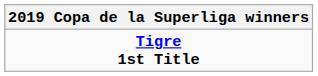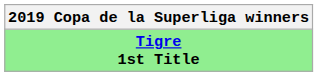row 2 | column 1: no background -> lightgreen background
